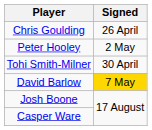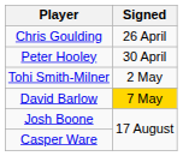Peter Hooley | Signed: 2 May -> 30 April
Tohi Smith-Milner | Signed: 30 April -> 2 May
